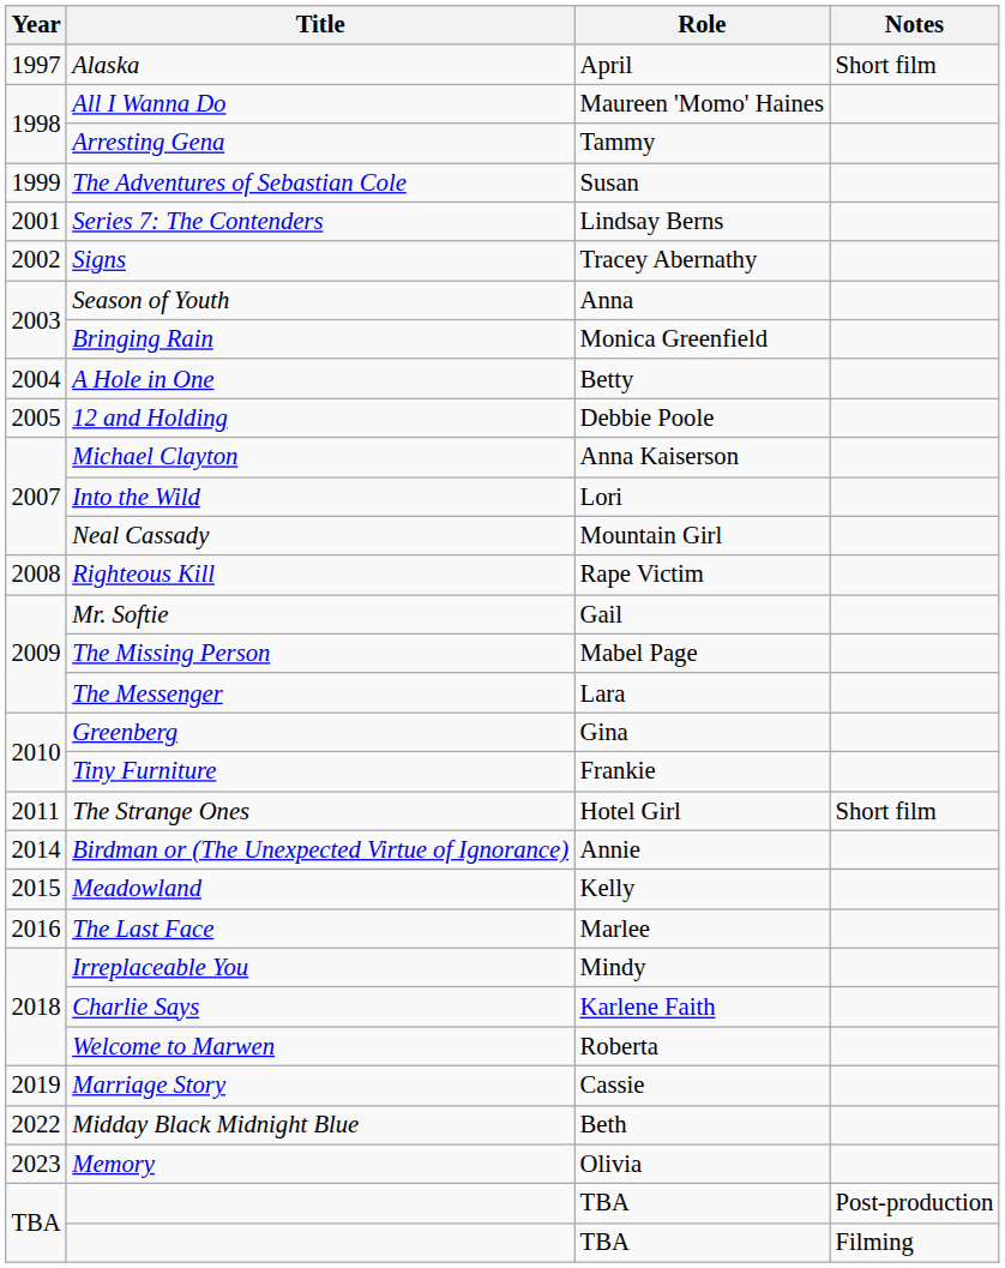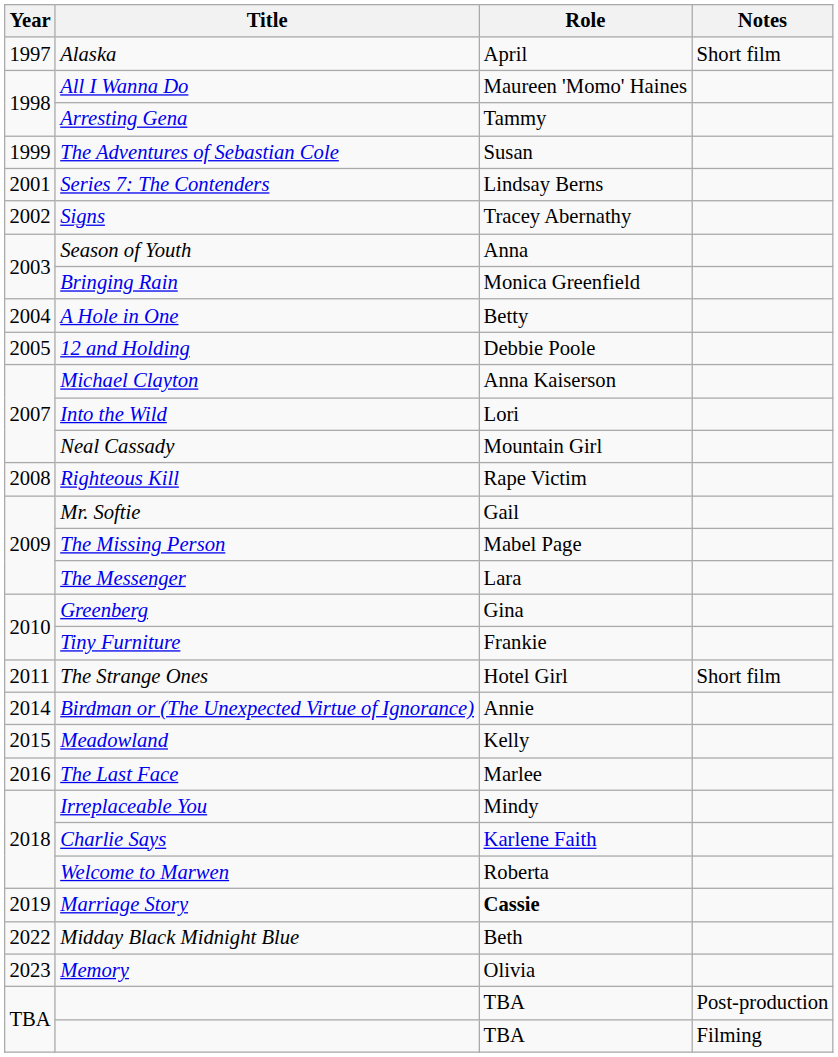Marriage Story | Role: normal -> bold
